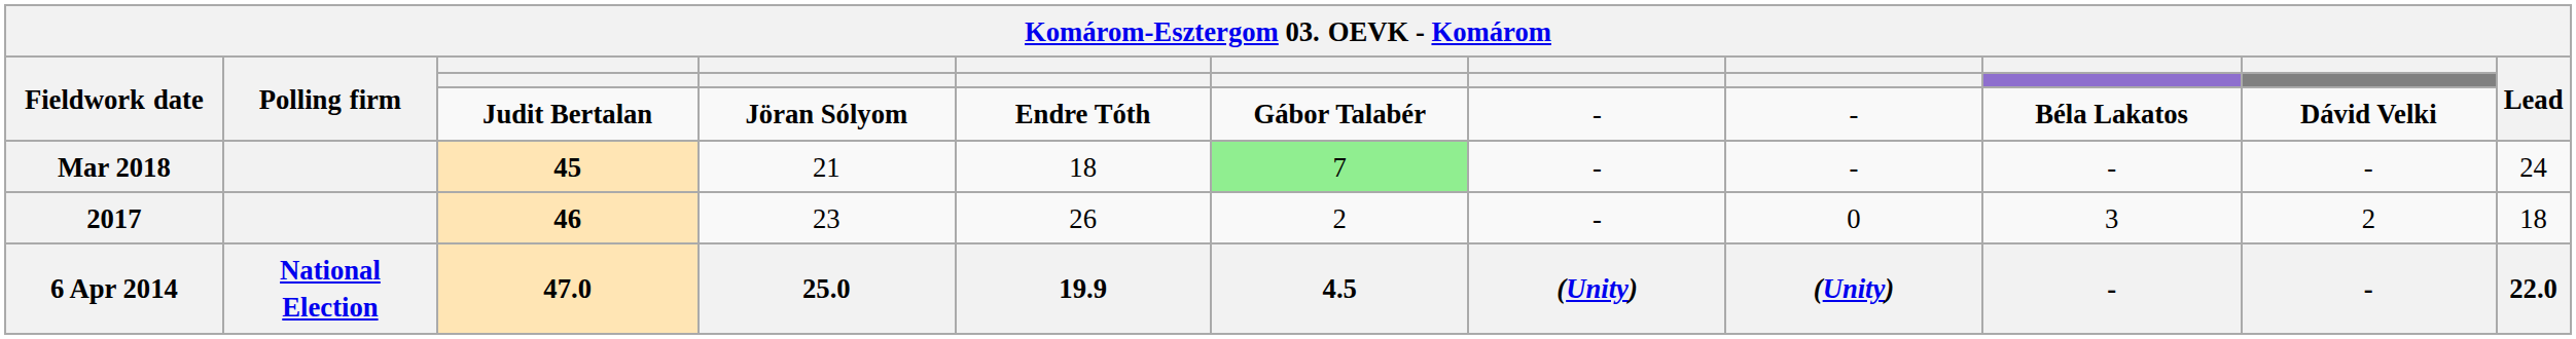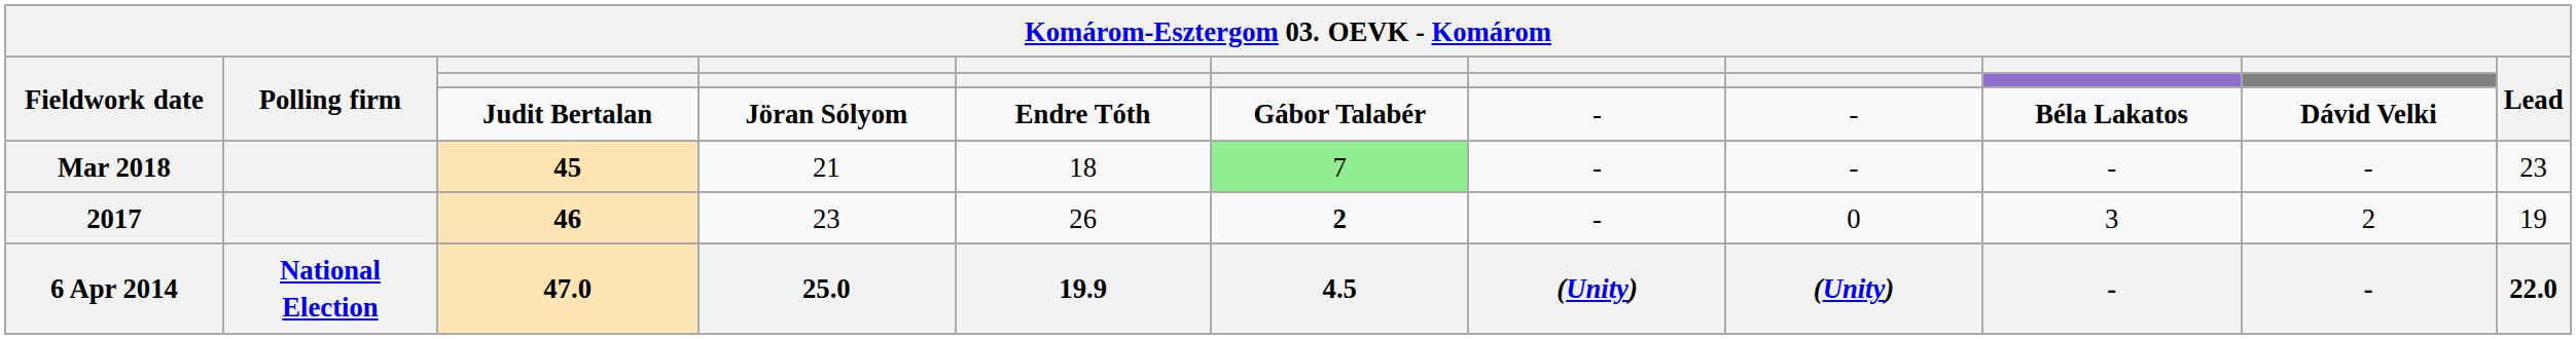Mar 2018 | Lead: 24 -> 23
2017 | column 6: normal -> bold
2017 | Lead: 18 -> 19
